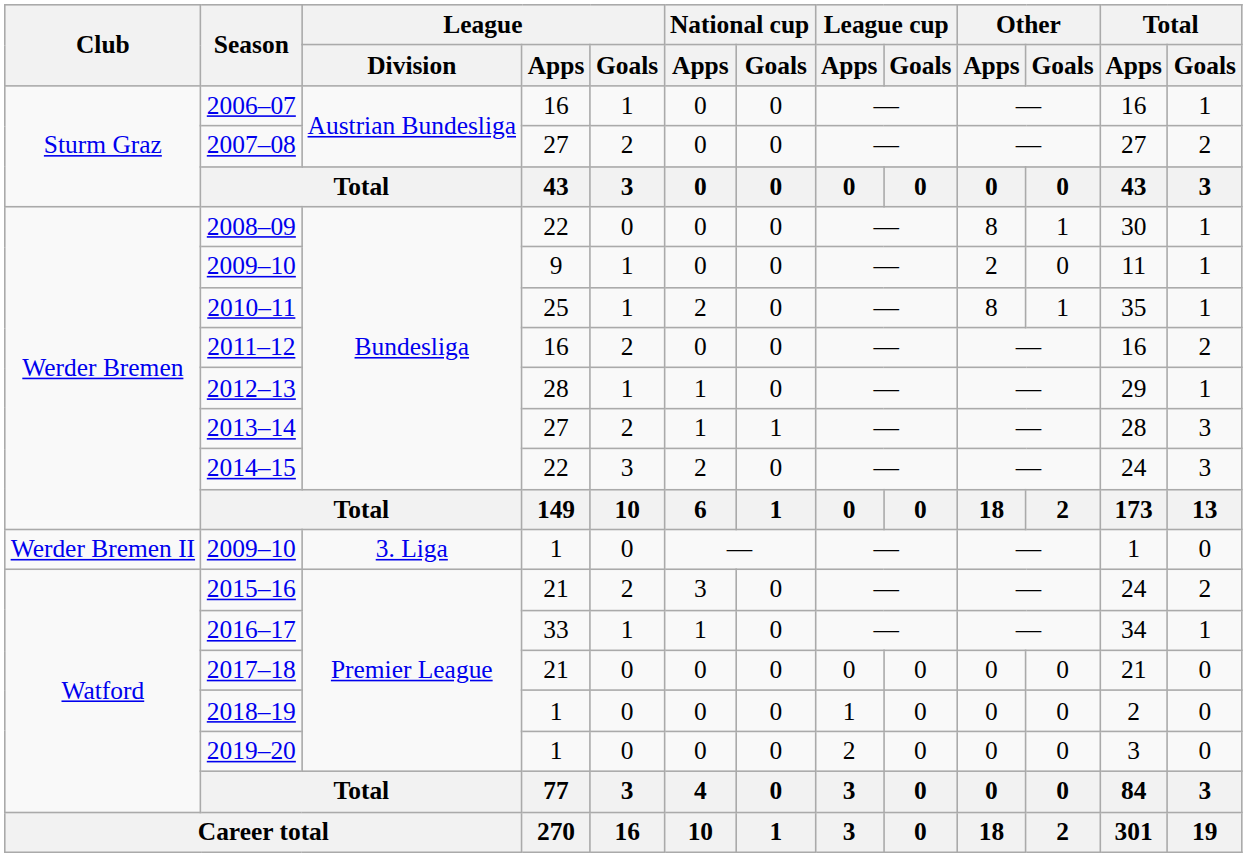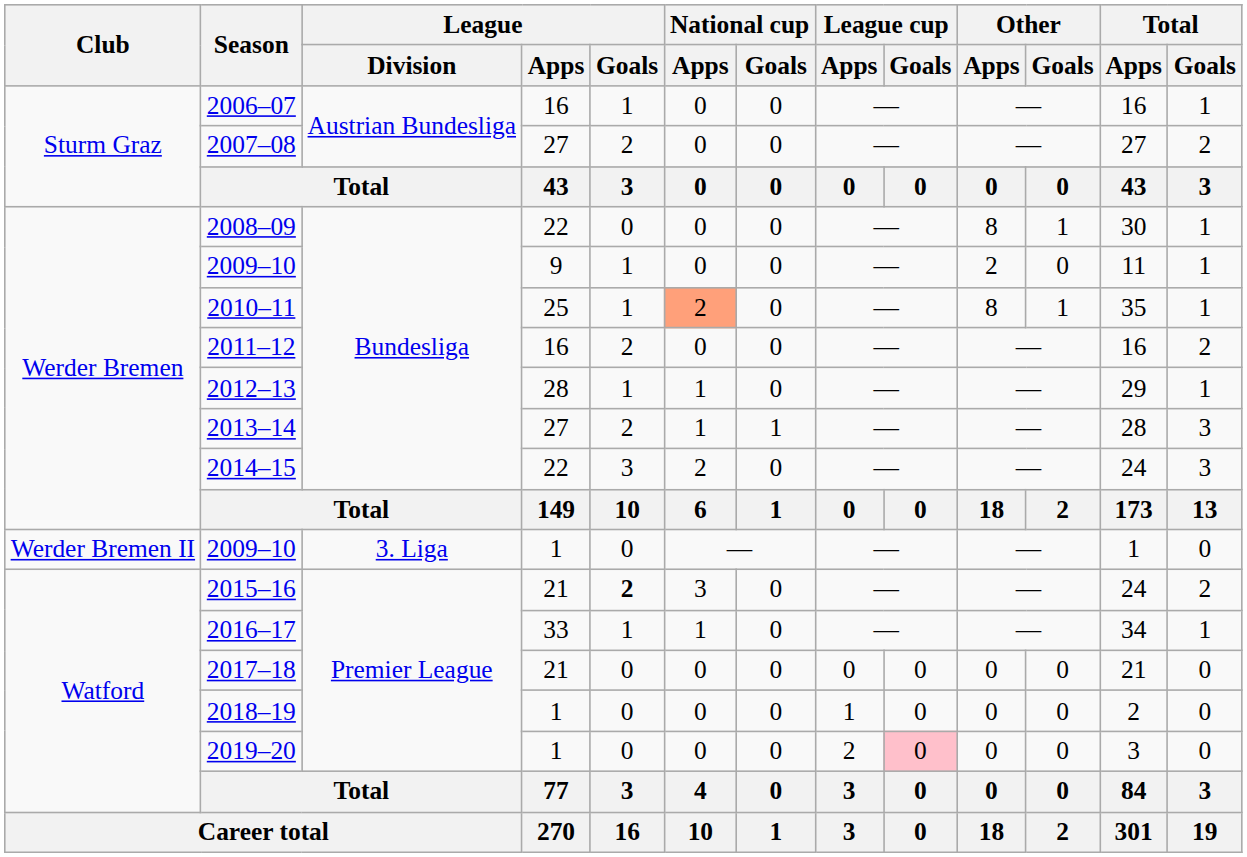2010–11 | National cup / Apps: no background -> lightsalmon background
2015–16 | League / Goals: normal -> bold
2019–20 | League cup / Goals: no background -> pink background
